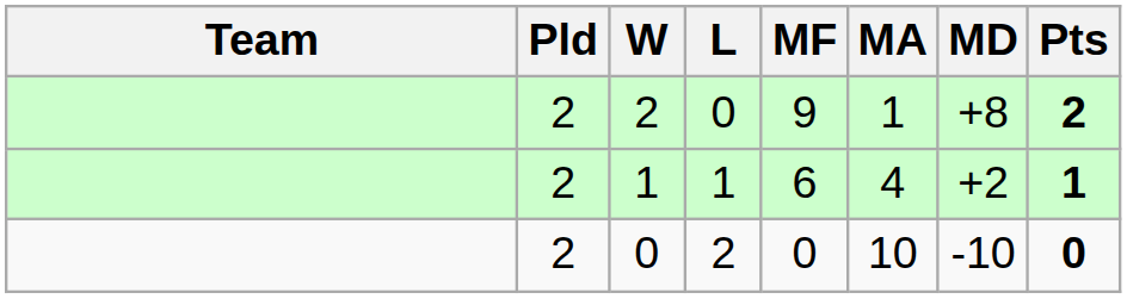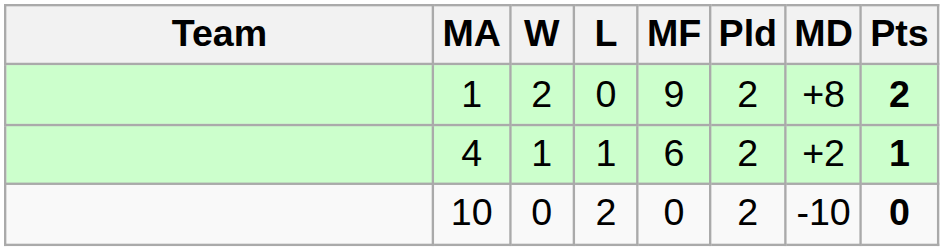columns swapped: Pld <-> MA
